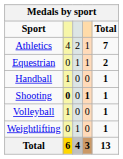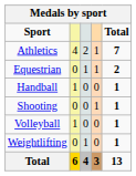Shooting | column 2: bold -> normal
Shooting | column 4: bold -> normal
